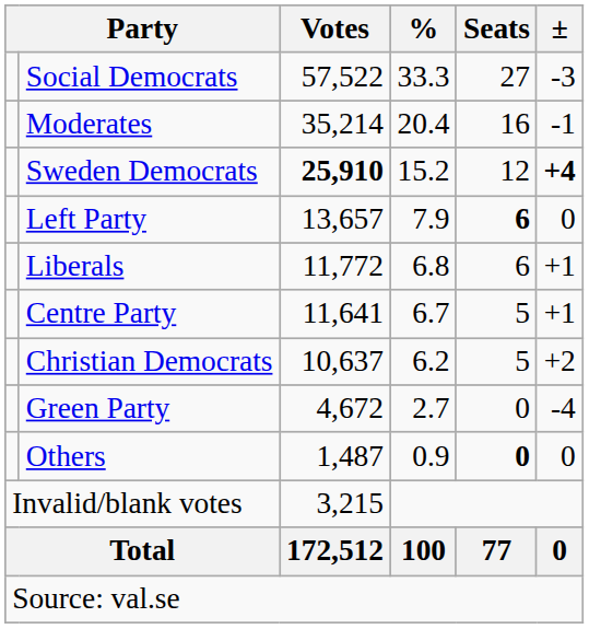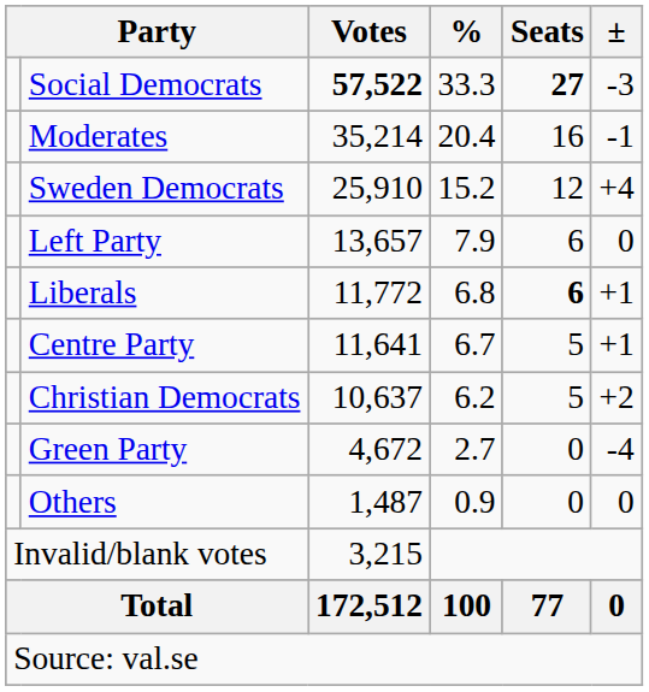Social Democrats | Votes: normal -> bold
Social Democrats | Seats: normal -> bold
Sweden Democrats | Votes: bold -> normal
Sweden Democrats | ±: bold -> normal
Left Party | Seats: bold -> normal
Liberals | Seats: normal -> bold
Others | Seats: bold -> normal
